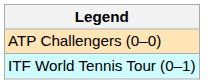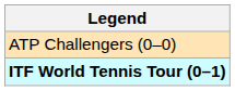row 3 | column 1: normal -> bold
